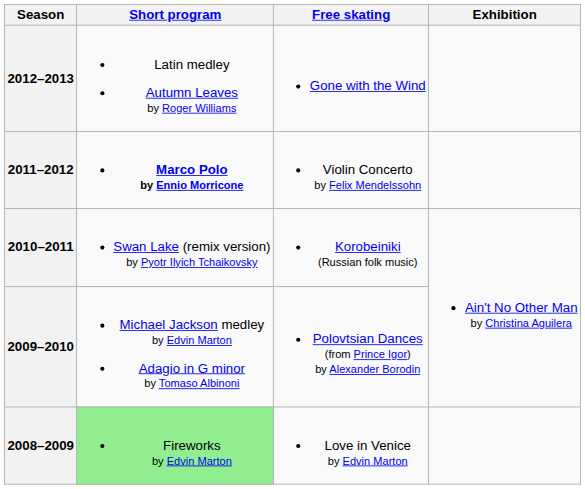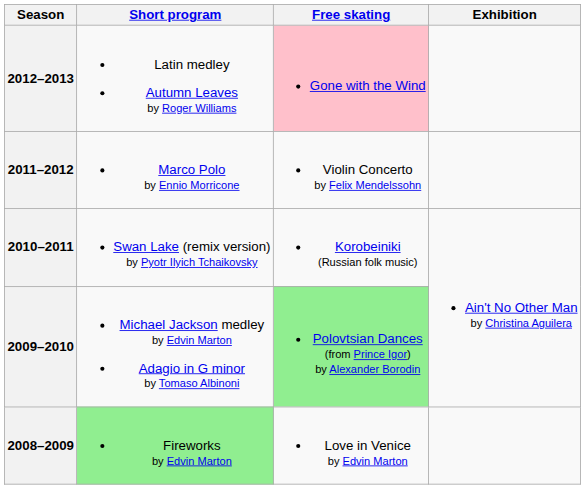2012–2013 | Free skating: no background -> pink background
2011–2012 | Short program: bold -> normal
2009–2010 | Free skating: no background -> lightgreen background
